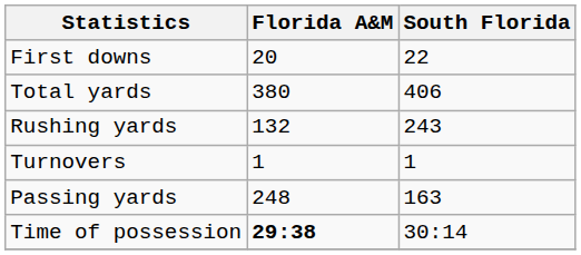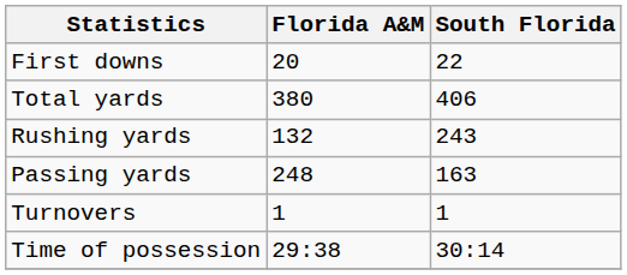rows swapped: Passing yards <-> Turnovers
Time of possession | Florida A&M: bold -> normal
